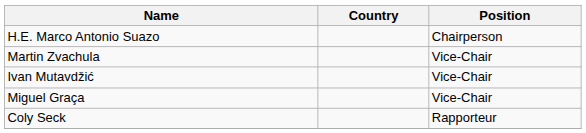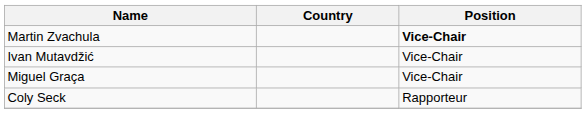- row: H.E. Marco Antonio Suazo | Chairperson
Martin Zvachula | Position: normal -> bold
